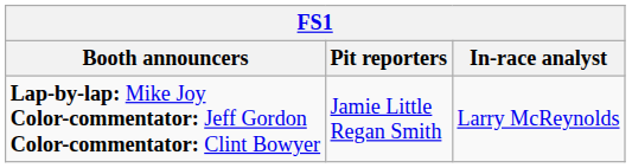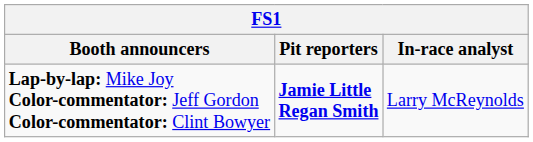row 3 | Pit reporters: normal -> bold
